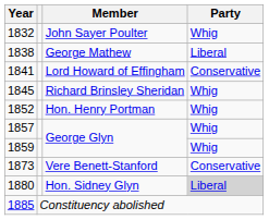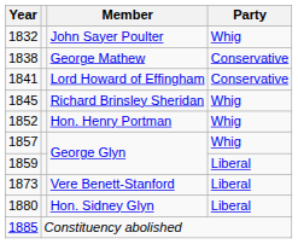George Mathew | Party: Liberal -> Conservative
1859 / George Glyn | Party: Whig -> Liberal
Vere Benett-Stanford | Party: Conservative -> Liberal
Hon. Sidney Glyn | Party: lightgrey background -> no background
